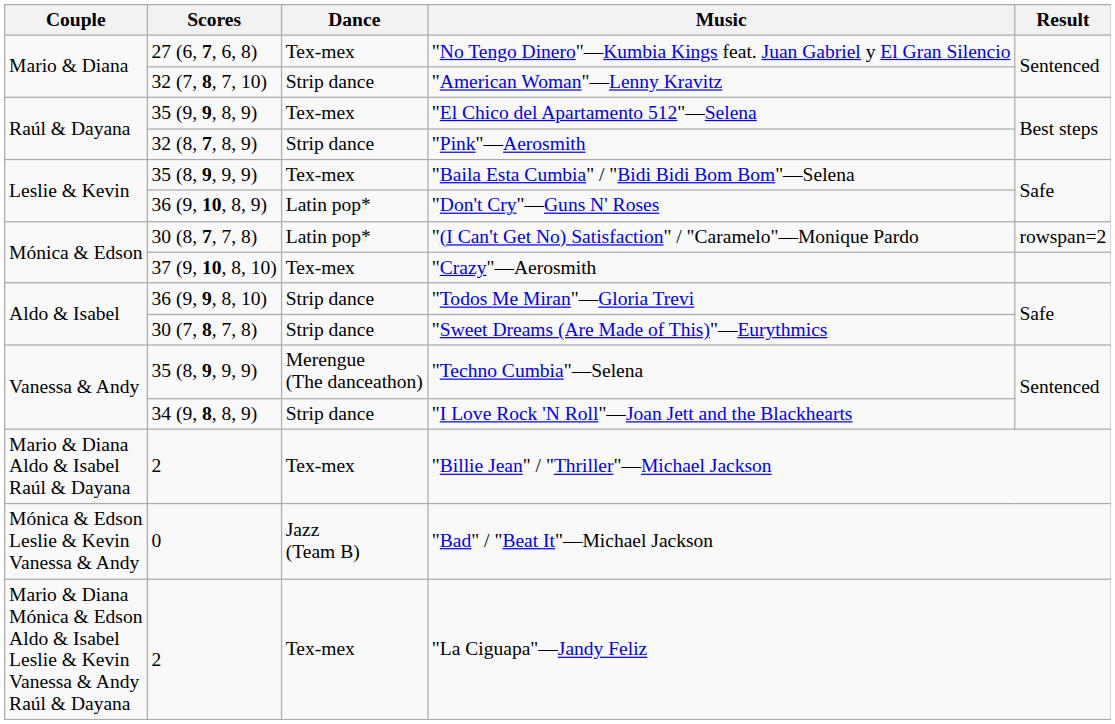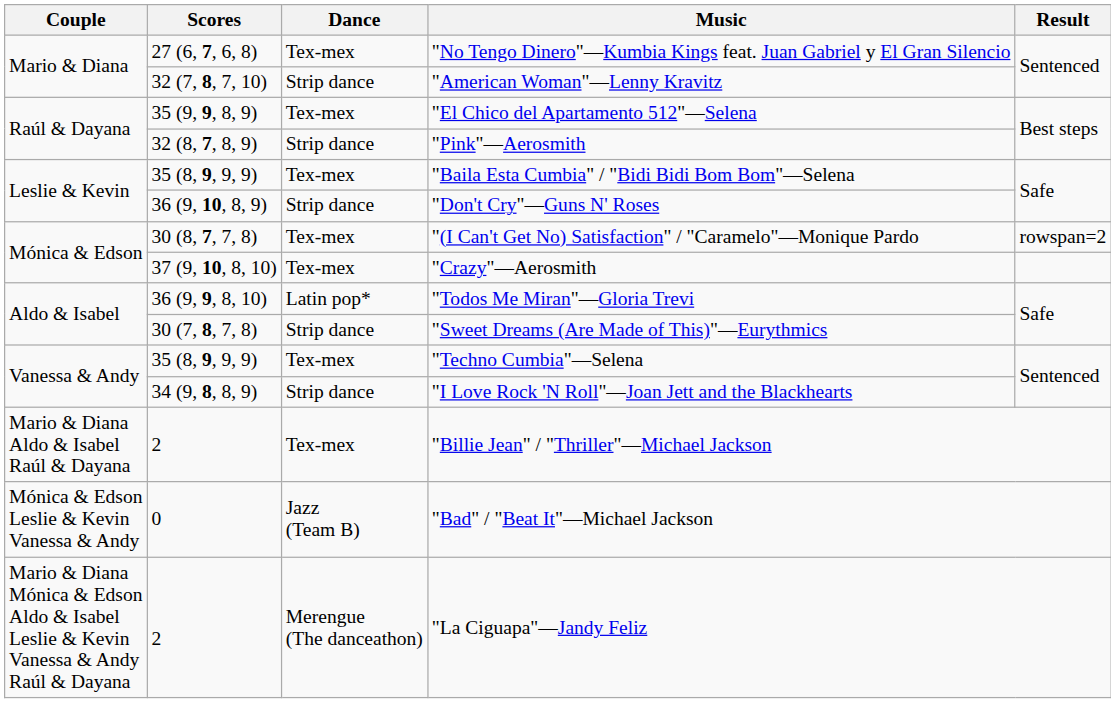"Don't Cry"—Guns N' Roses | Dance: Latin pop* -> Strip dance
"(I Can't Get No) Satisfaction" / "Caramelo"—Monique Pardo | Dance: Latin pop* -> Tex-mex
"Todos Me Miran"—Gloria Trevi | Dance: Strip dance -> Latin pop*
"Techno Cumbia"—Selena | Dance: Merengue (The danceathon) -> Tex-mex
"La Ciguapa"—Jandy Feliz | Dance: Tex-mex -> Merengue (The danceathon)
